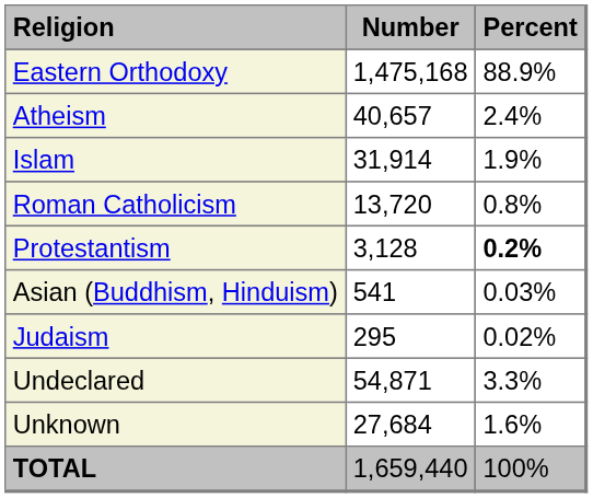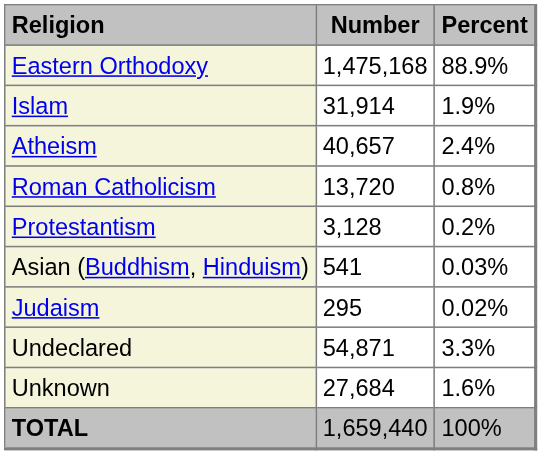rows swapped: Atheism <-> Islam
Protestantism | Percent: bold -> normal
